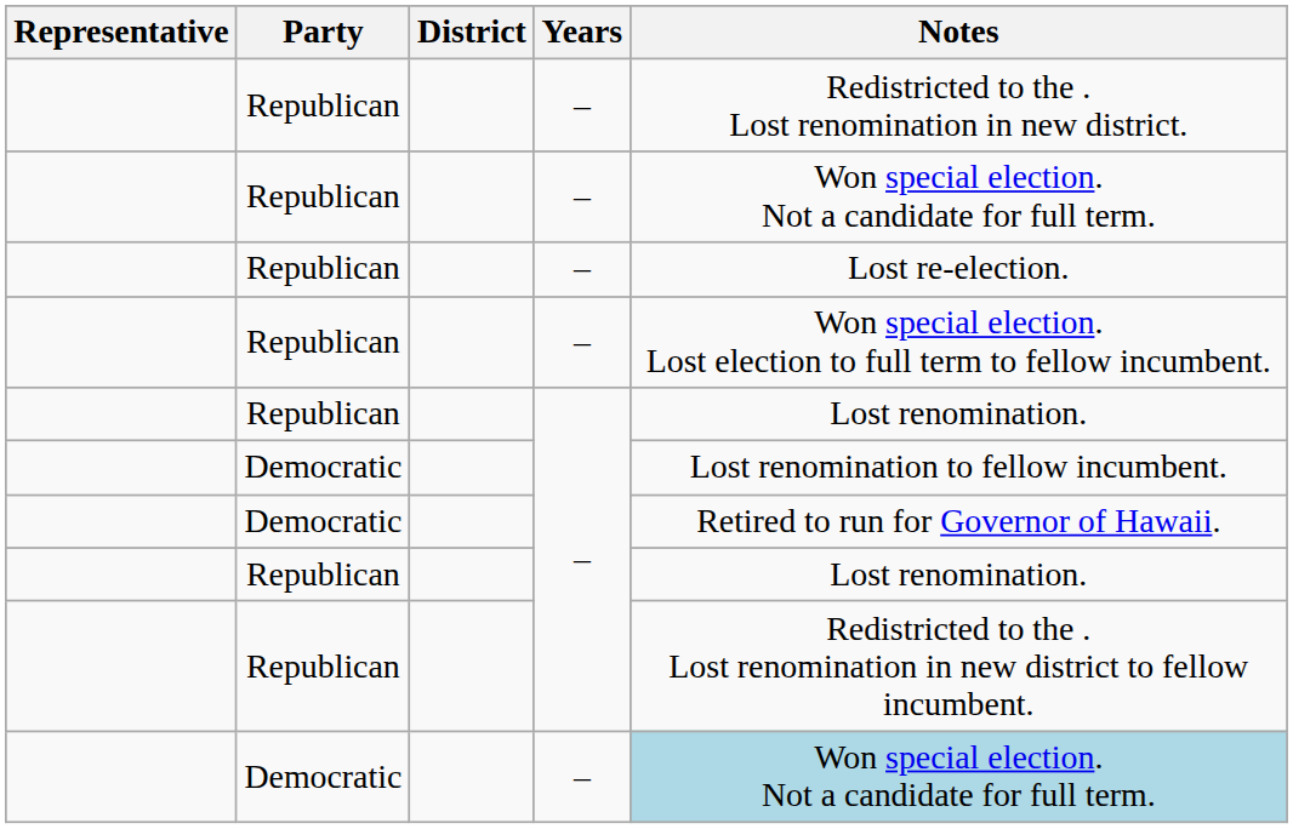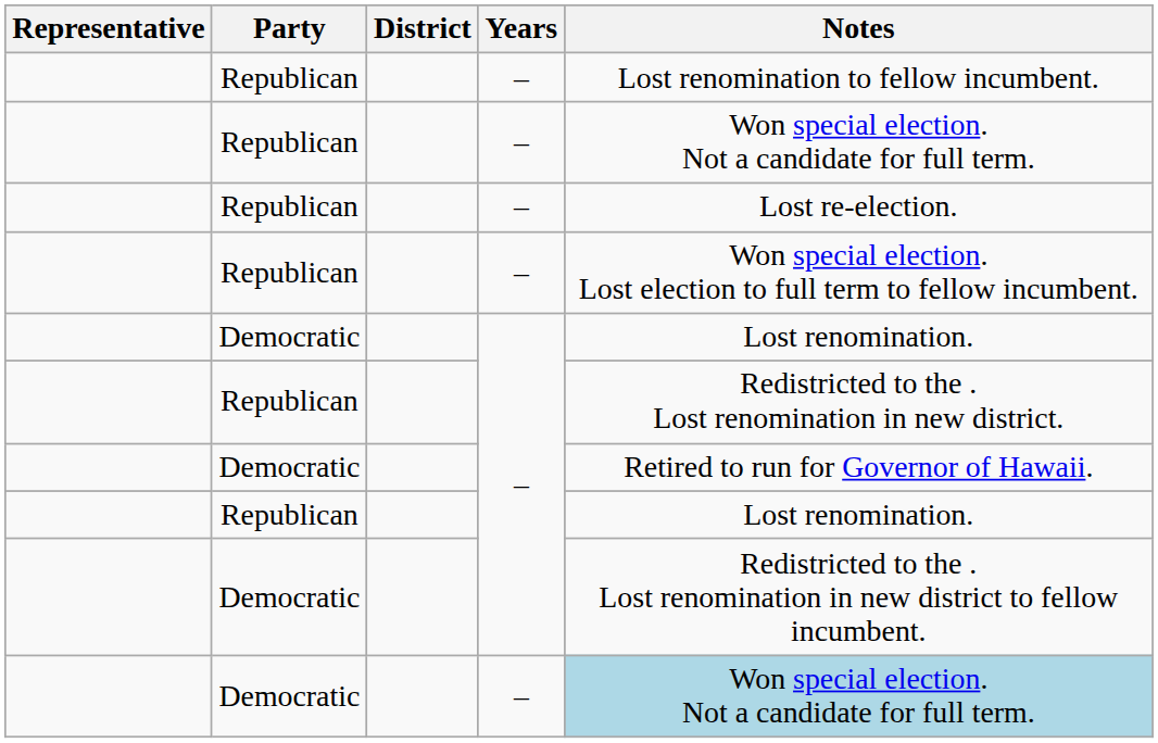row 2 | Notes: Redistricted to the . Lost renomination in new district. -> Lost renomination to fellow incumbent.
row 6 | Party: Republican -> Democratic
row 7 | Party: Democratic -> Republican
row 7 | Notes: Lost renomination to fellow incumbent. -> Redistricted to the . Lost renomination in new district.
row 10 | Party: Republican -> Democratic
